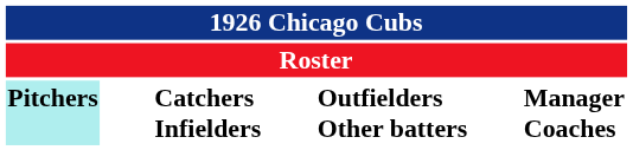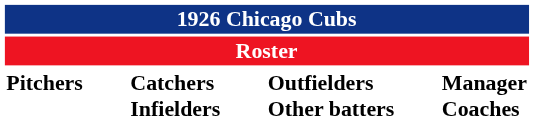Pitchers | column 1: paleturquoise background -> no background
